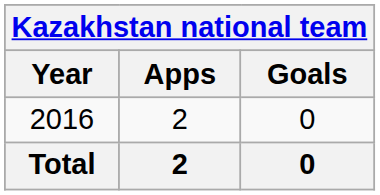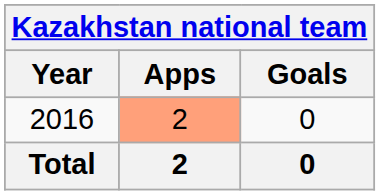2016 | Apps: no background -> lightsalmon background
